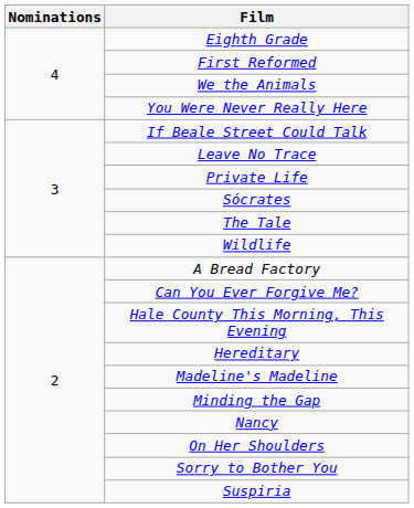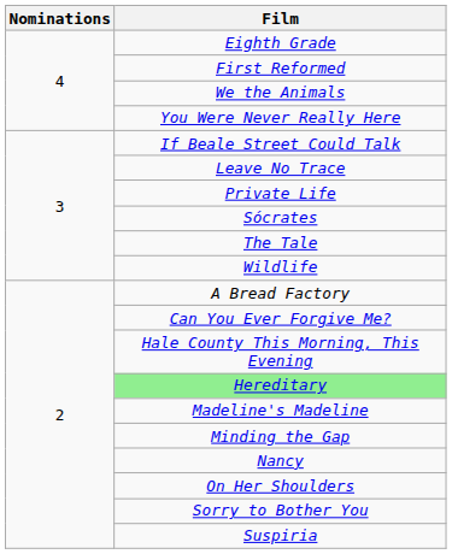Hereditary | Film: no background -> lightgreen background
